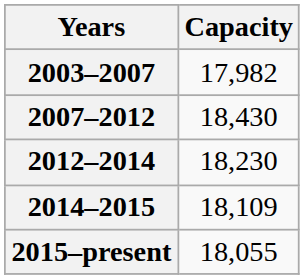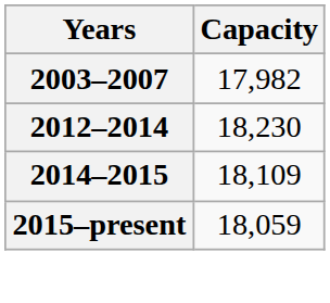- row: 2007–2012 | 18,430
2015–present | Capacity: 18,055 -> 18,059
